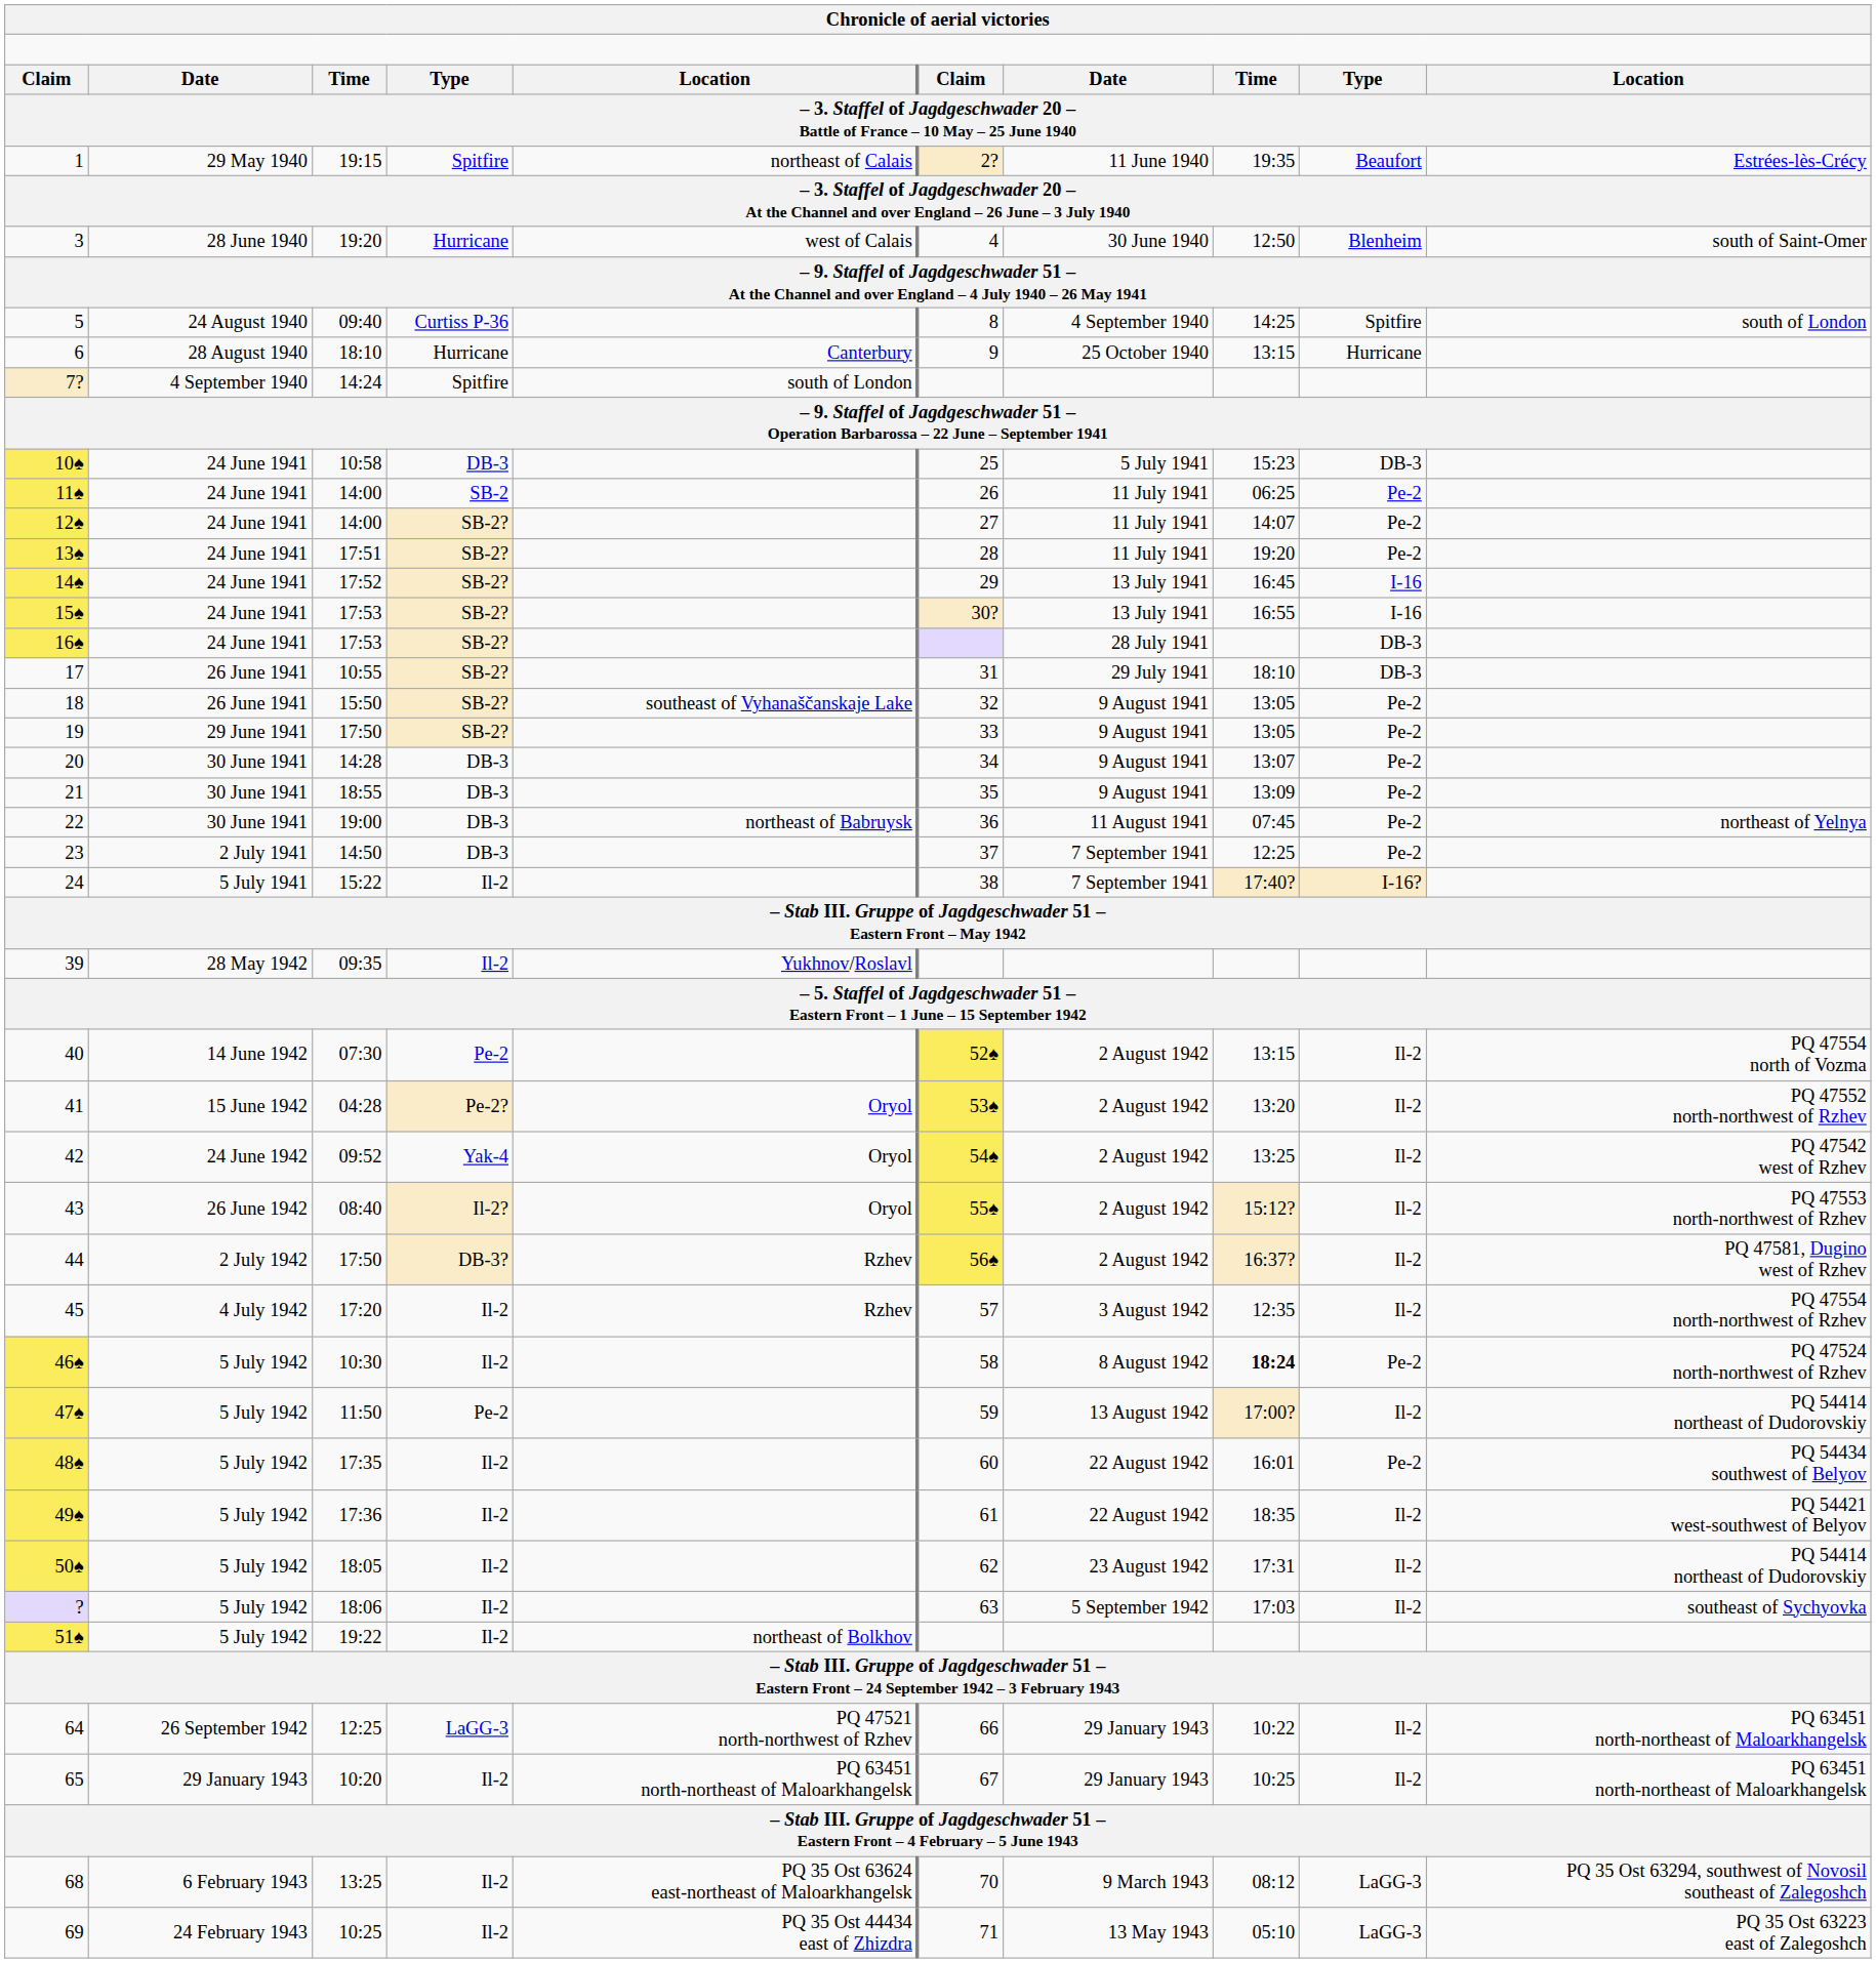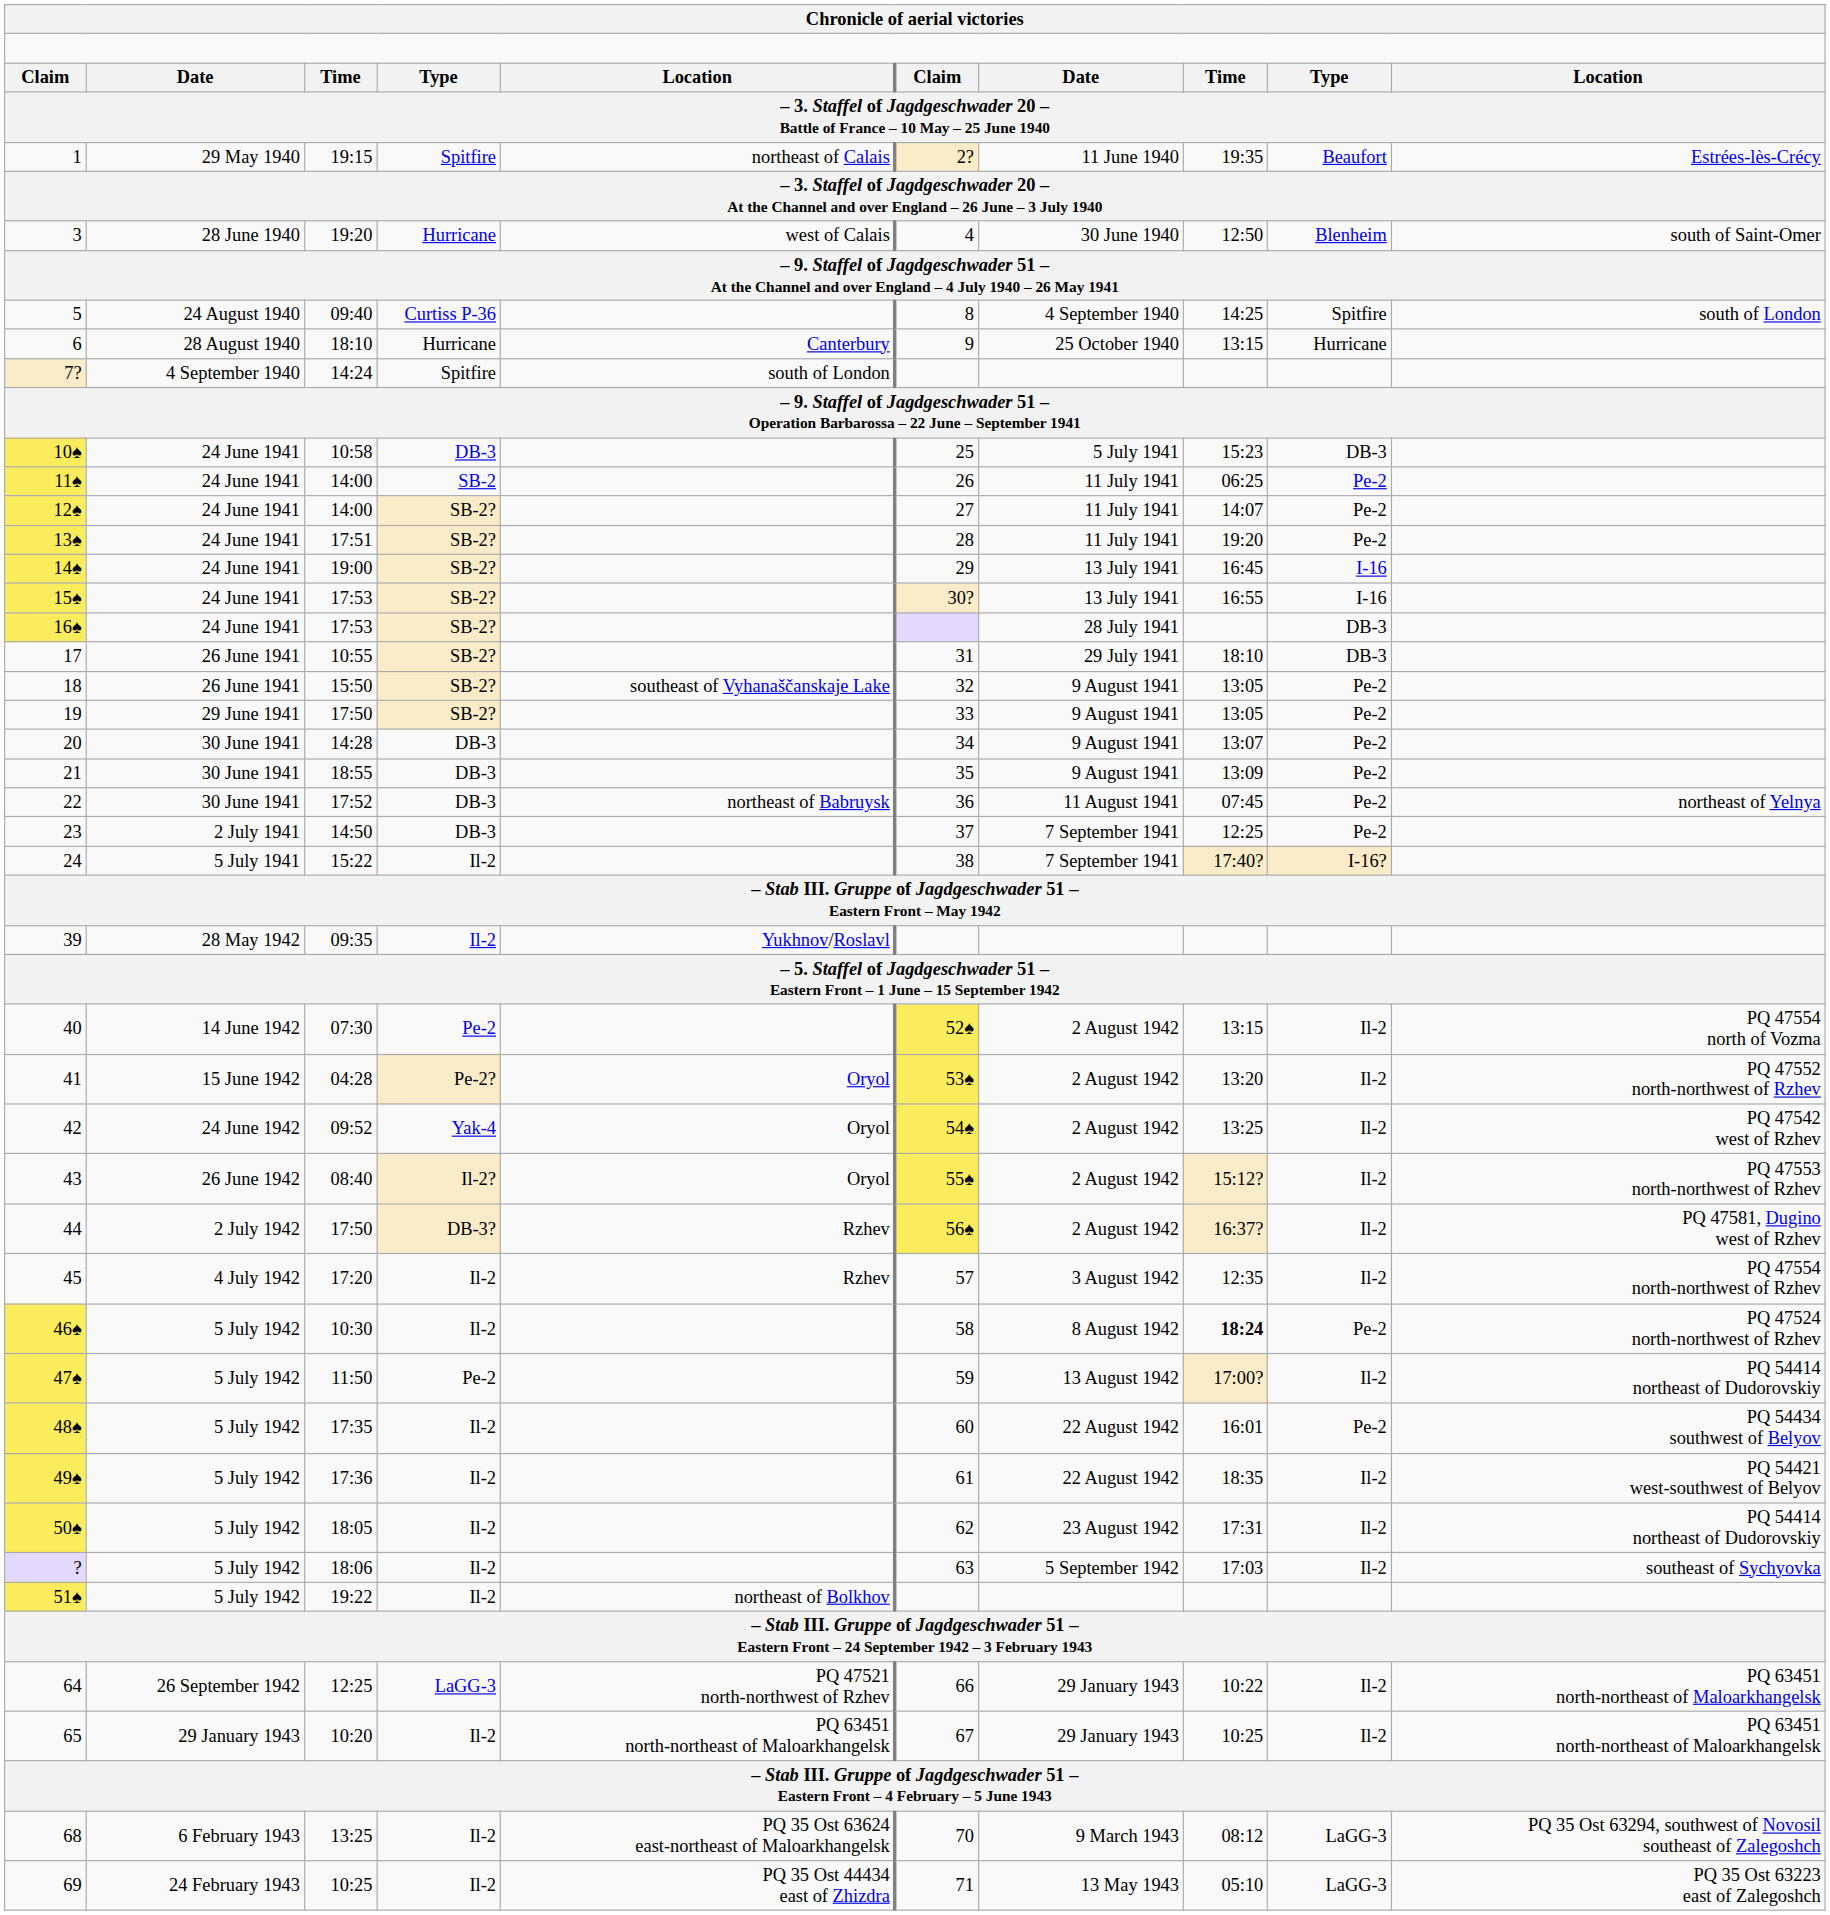14♠ | column 3: 17:52 -> 19:00
22 | column 3: 19:00 -> 17:52
